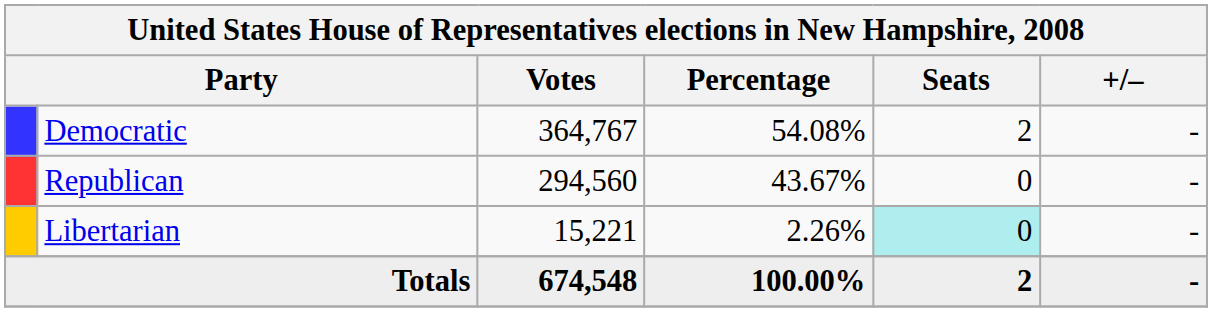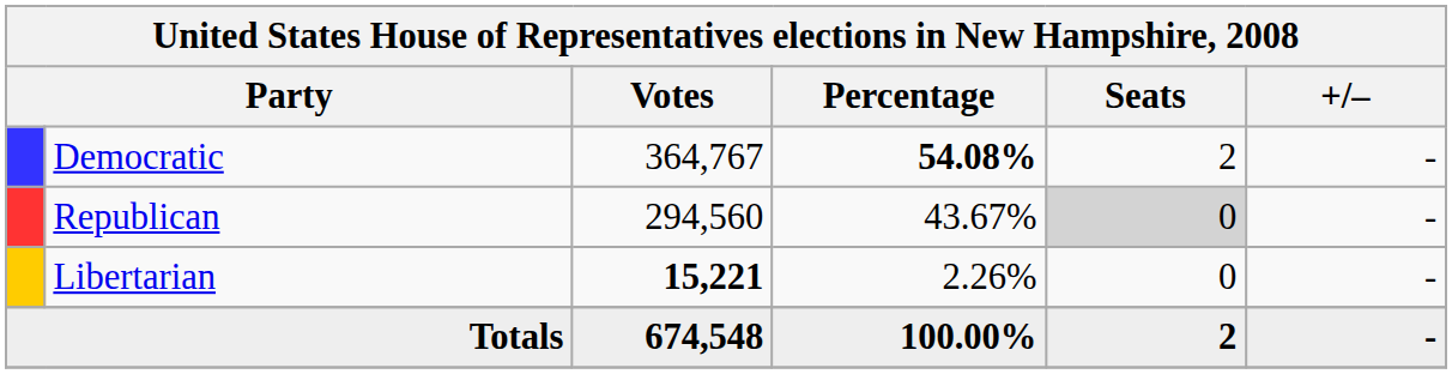Democratic | Percentage: normal -> bold
Republican | Seats: no background -> lightgrey background
Libertarian | Votes: normal -> bold
Libertarian | Seats: paleturquoise background -> no background
